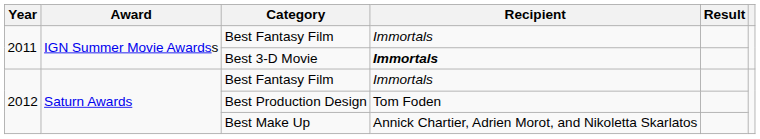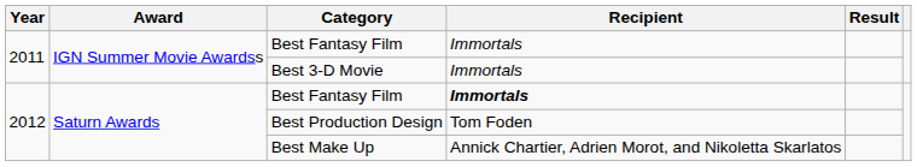Best 3-D Movie | Recipient: bold -> normal
2012 / Best Fantasy Film | Recipient: normal -> bold
